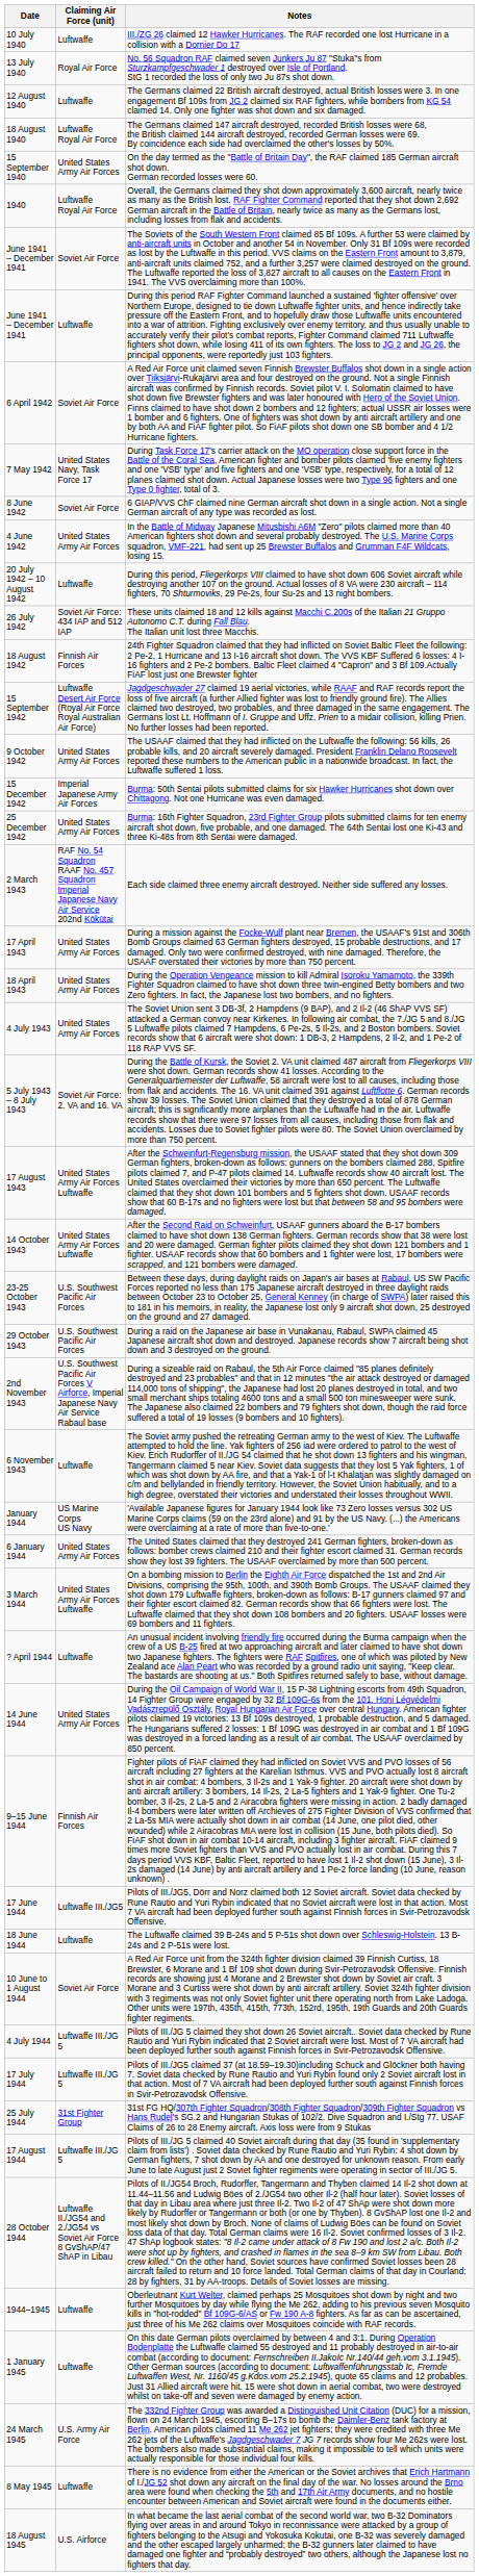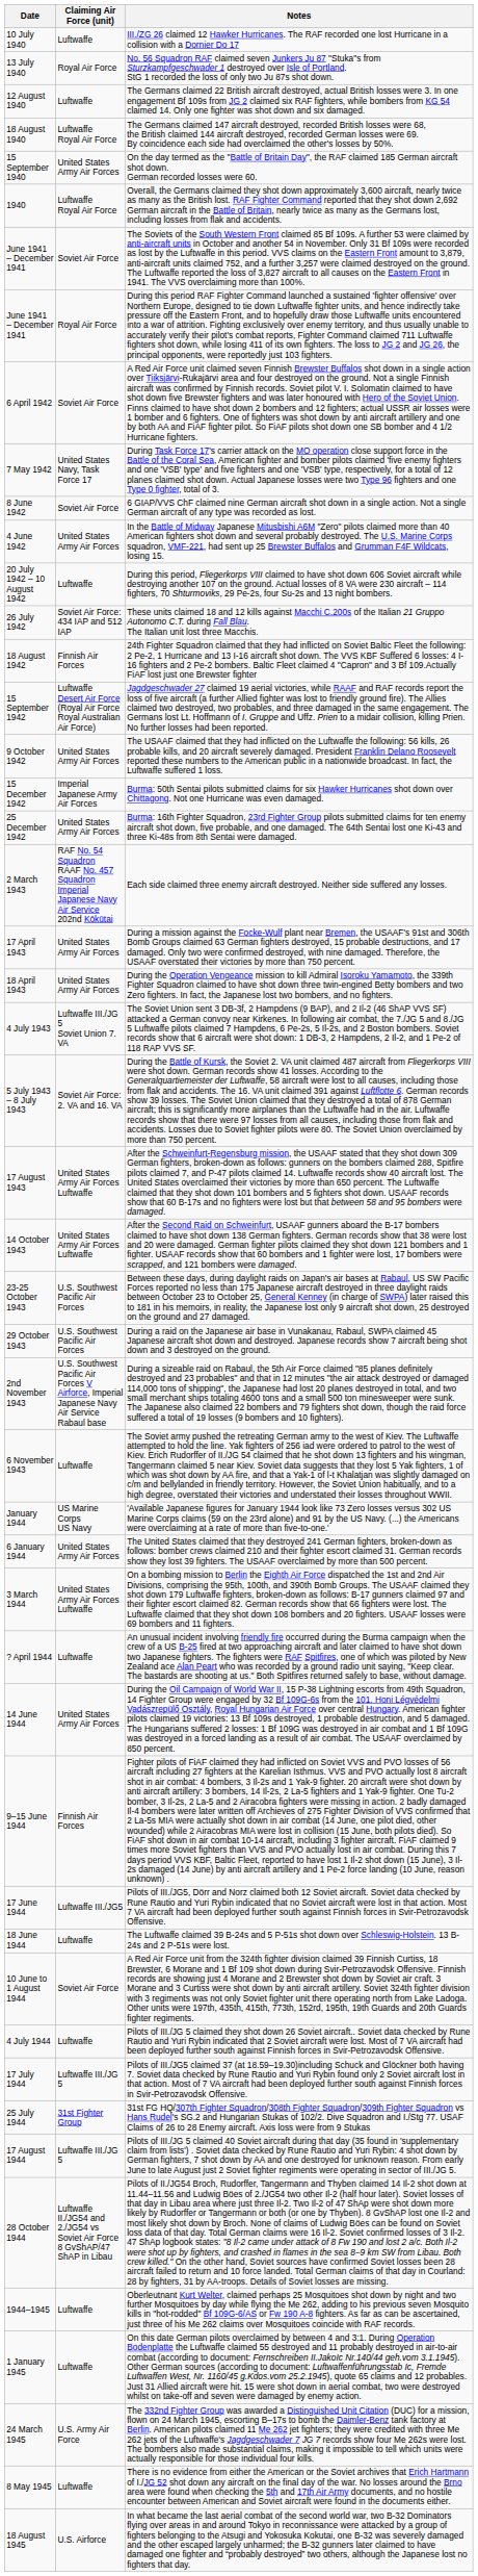row 9 | Claiming Air Force (unit): Luftwaffe -> Royal Air Force
row 24 | Claiming Air Force (unit): United States Army Air Forces -> Luftwaffe III./JG 5 Soviet Union 7. VA
row 41 | Claiming Air Force (unit): Luftwaffe III./JG 5 -> Luftwaffe
